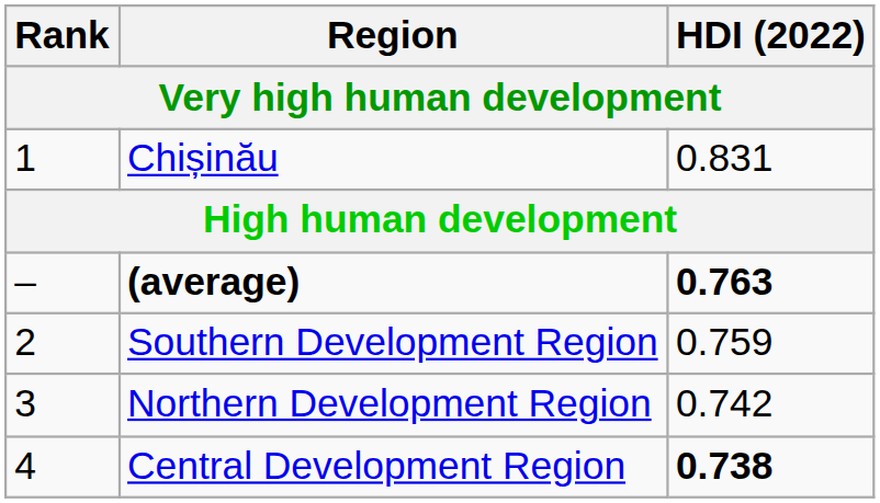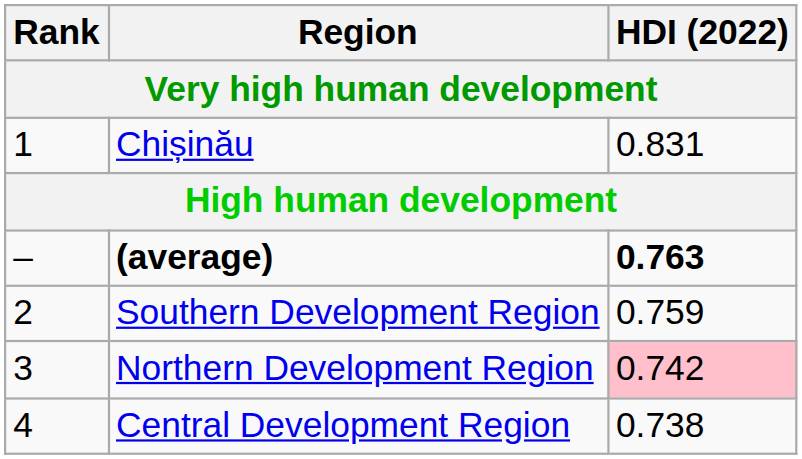Northern Development Region | HDI (2022): no background -> pink background
Central Development Region | HDI (2022): bold -> normal
